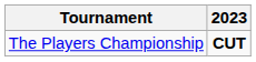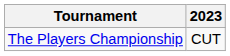The Players Championship | 2023: bold -> normal
